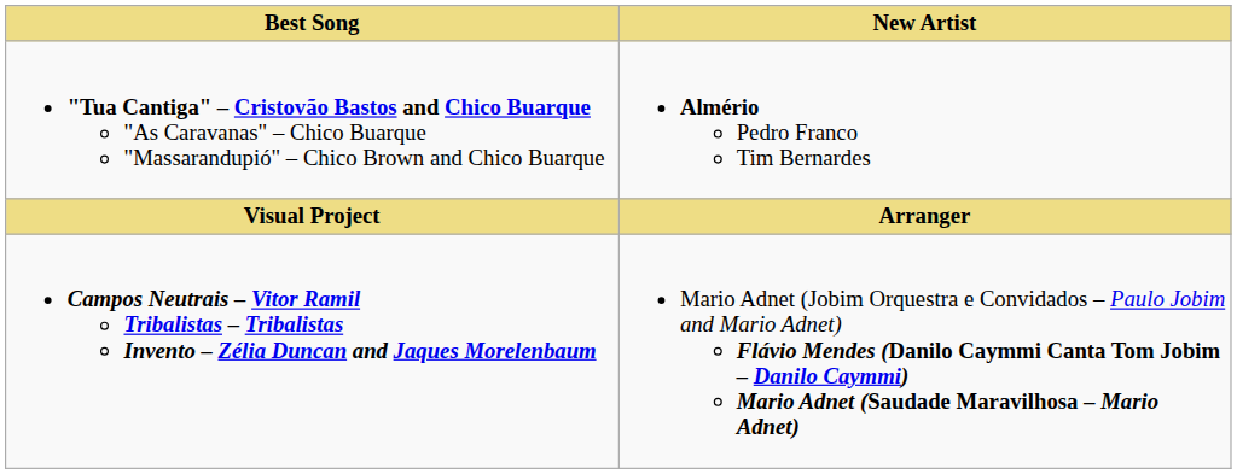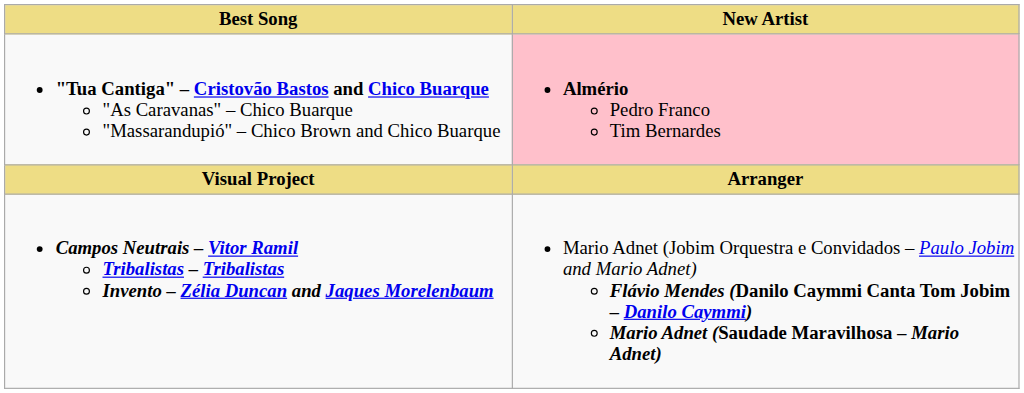row 2 | New Artist: no background -> pink background
